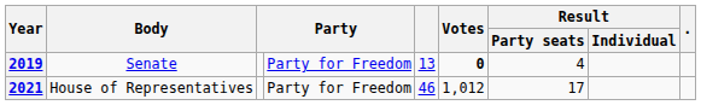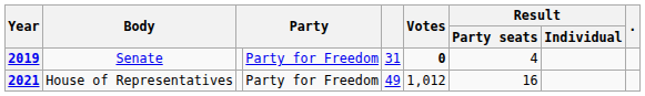2019 | column 5: 13 -> 31
2021 | column 5: 46 -> 49
2021 | Result / Party seats: 17 -> 16
